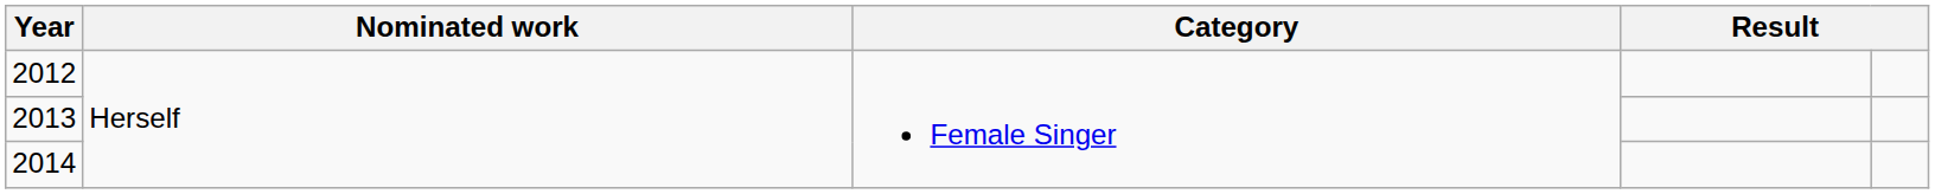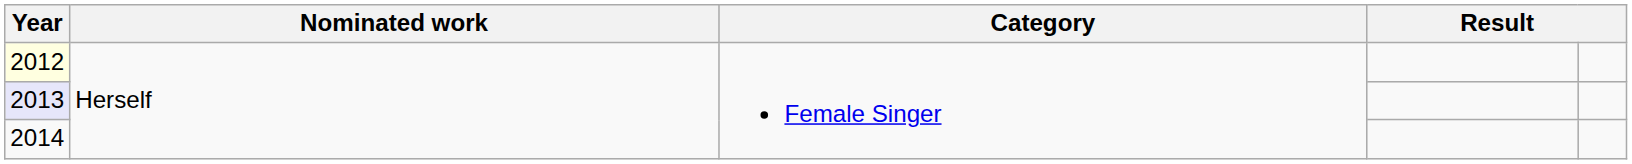2012 | Year: no background -> lightyellow background
2013 | Year: no background -> lavender background
